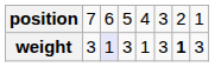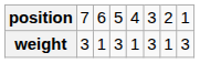weight | column 3: lavender background -> no background
weight | column 7: bold -> normal
